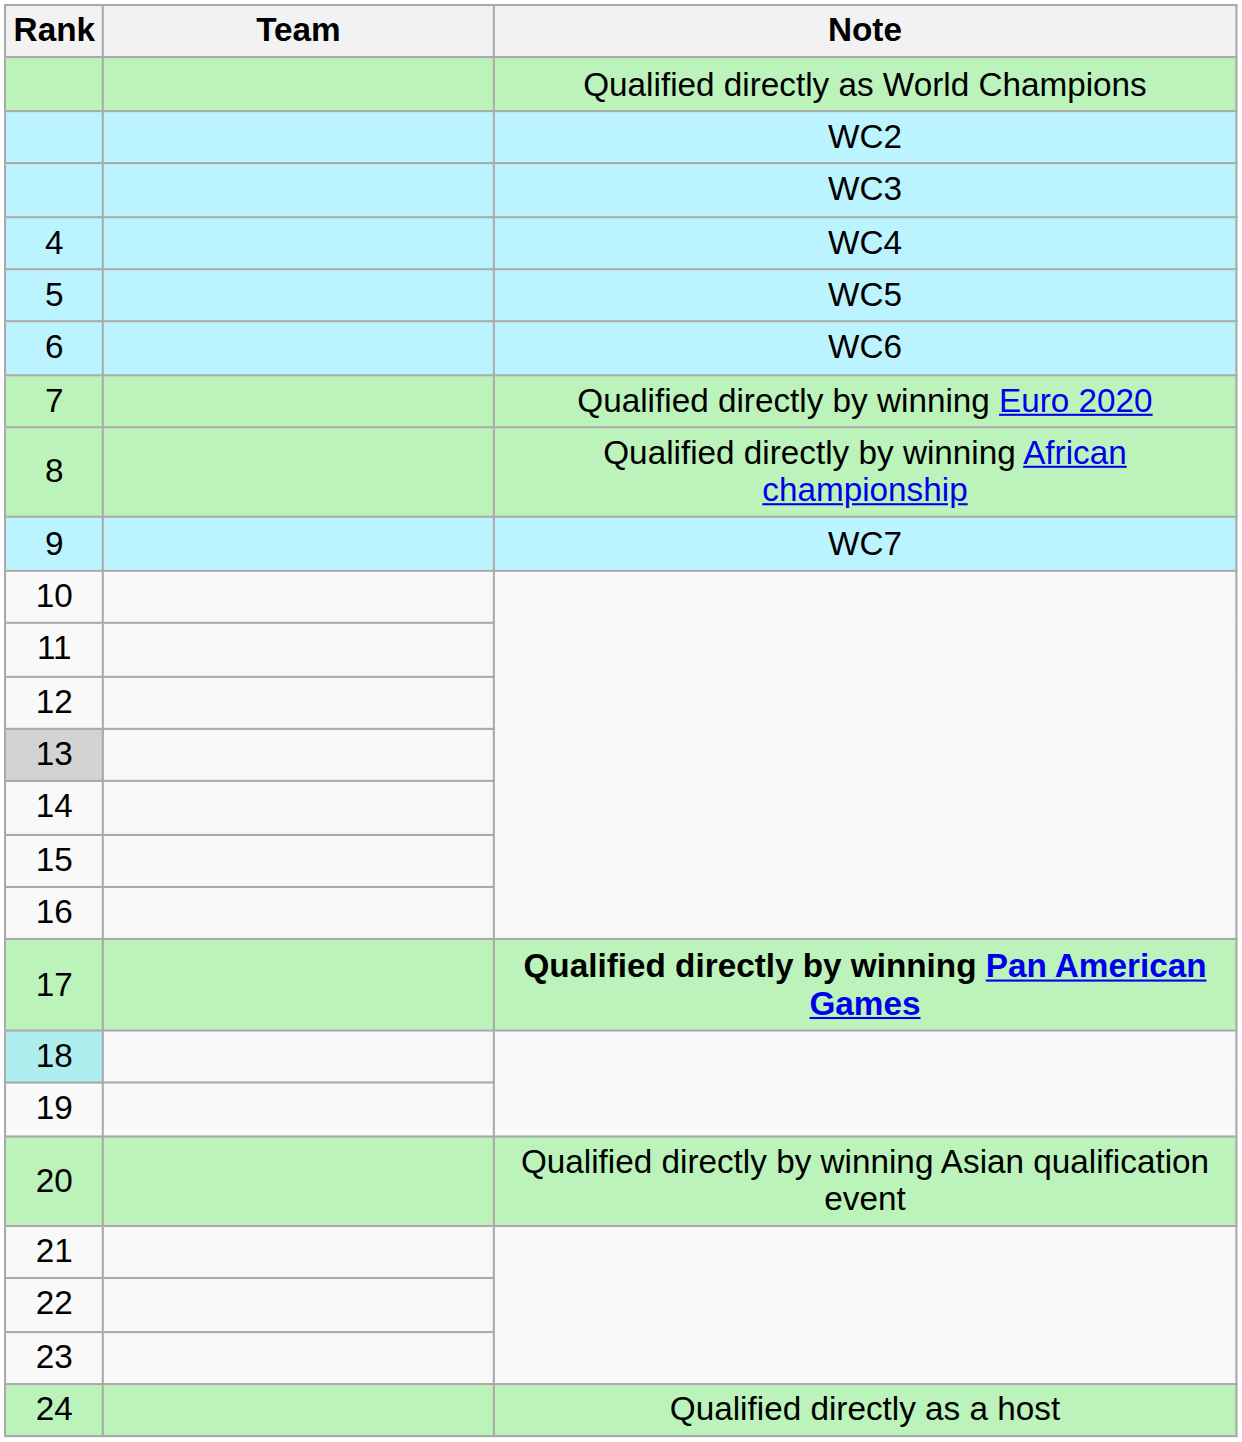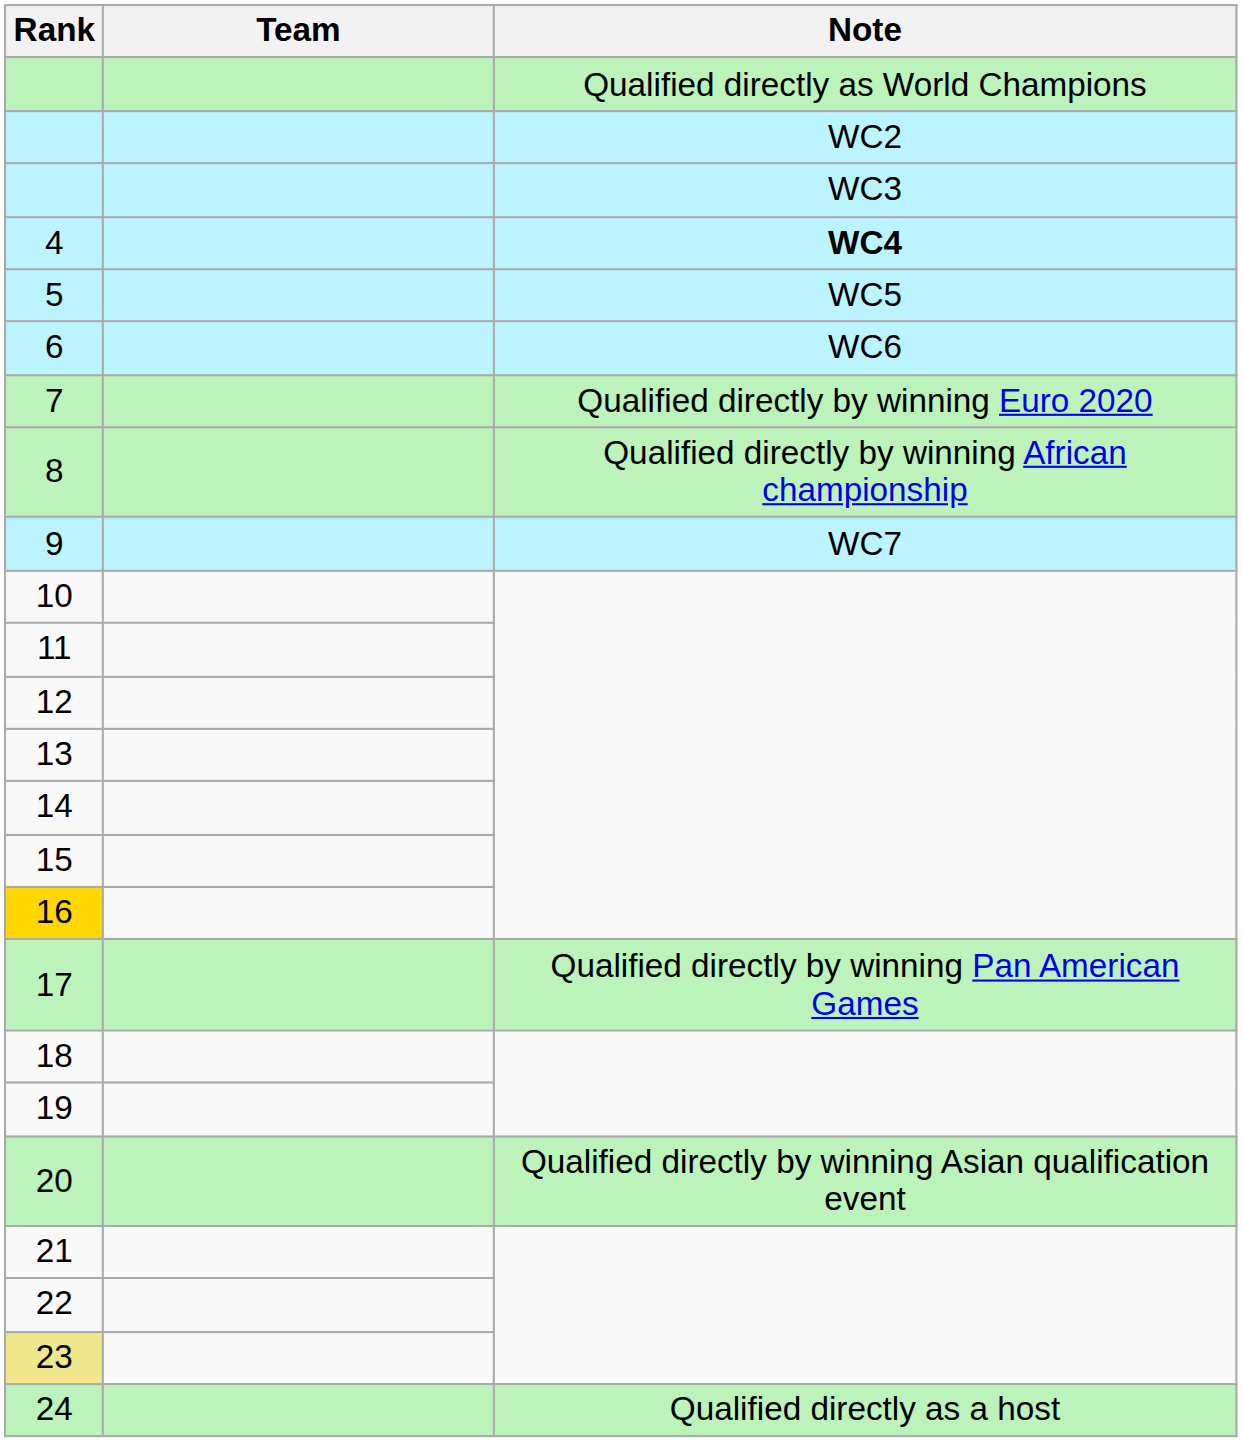4 | Note: normal -> bold
13 | Rank: lightgrey background -> no background
16 | Rank: no background -> gold background
17 | Note: bold -> normal
18 | Rank: paleturquoise background -> no background
23 | Rank: no background -> khaki background
